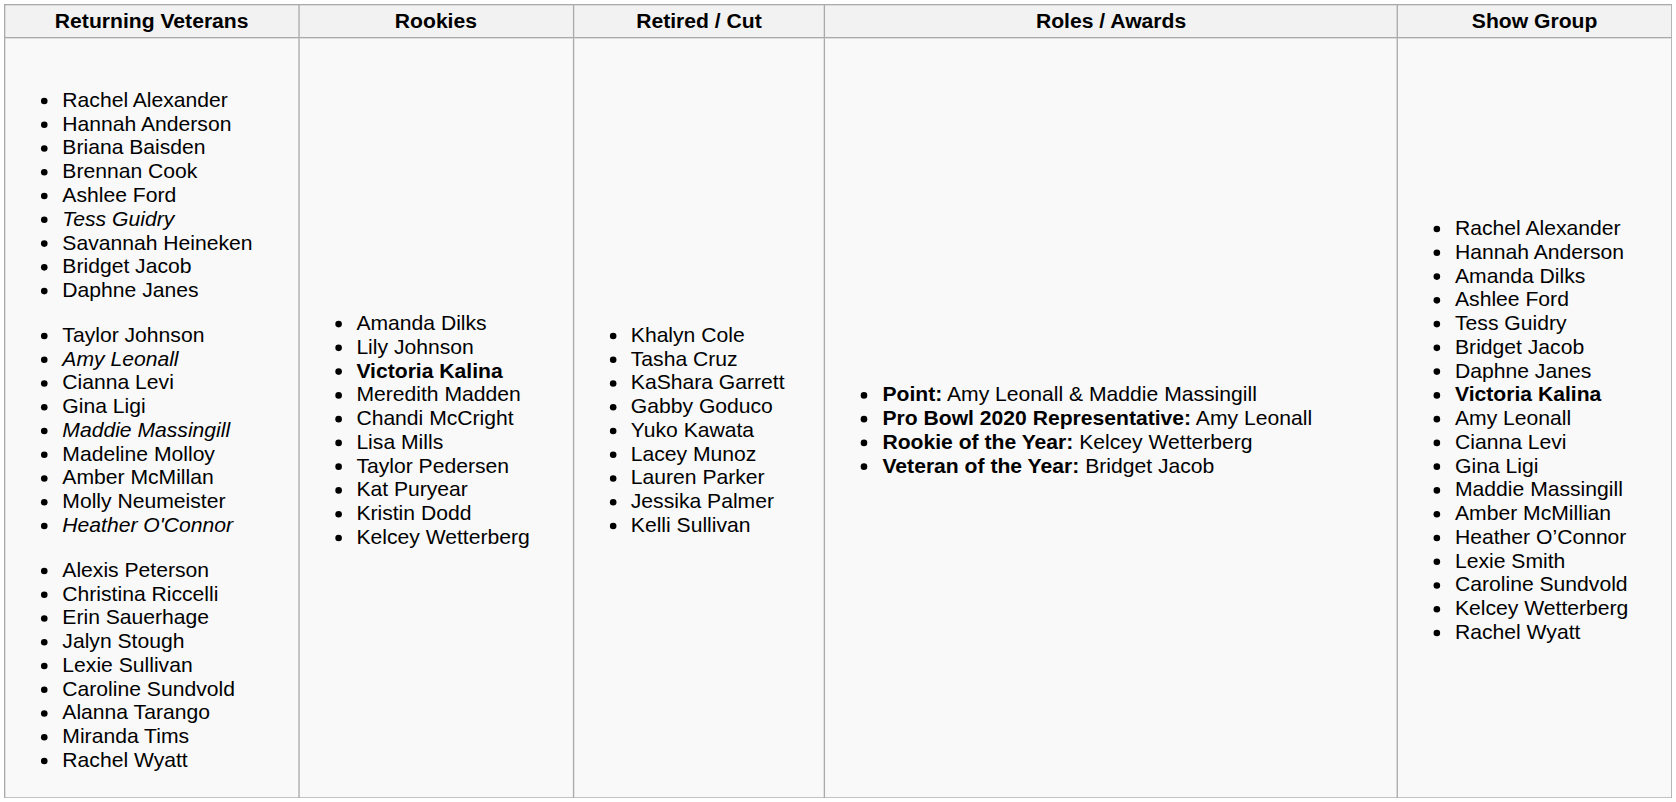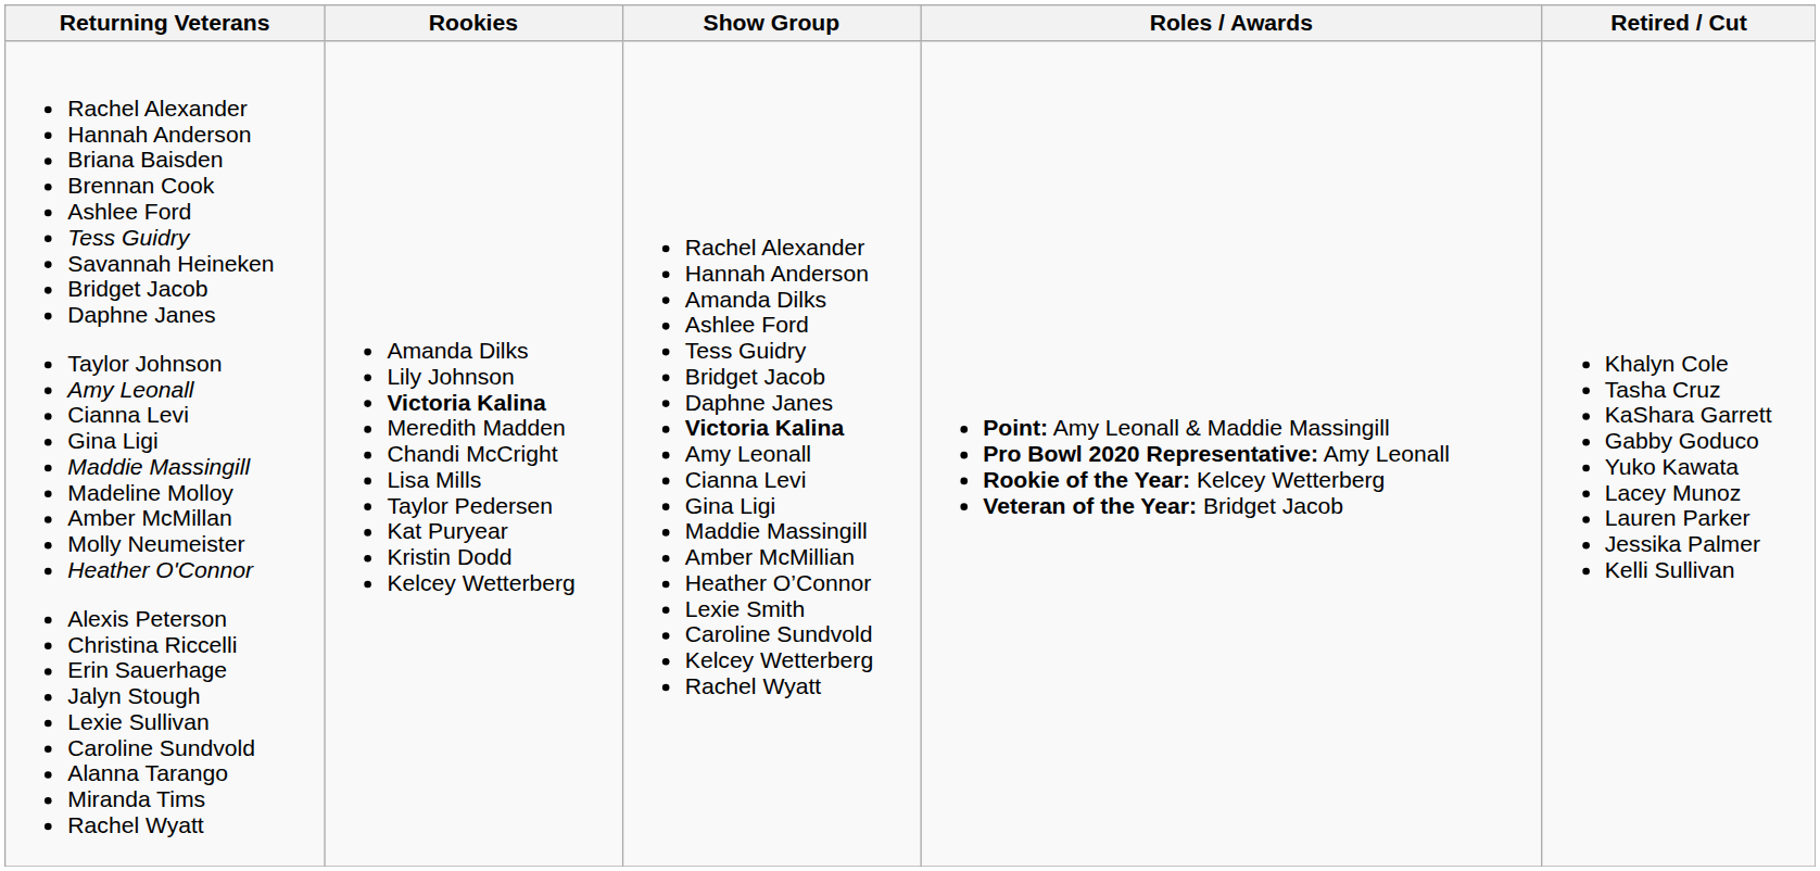columns swapped: Retired / Cut <-> Show Group
